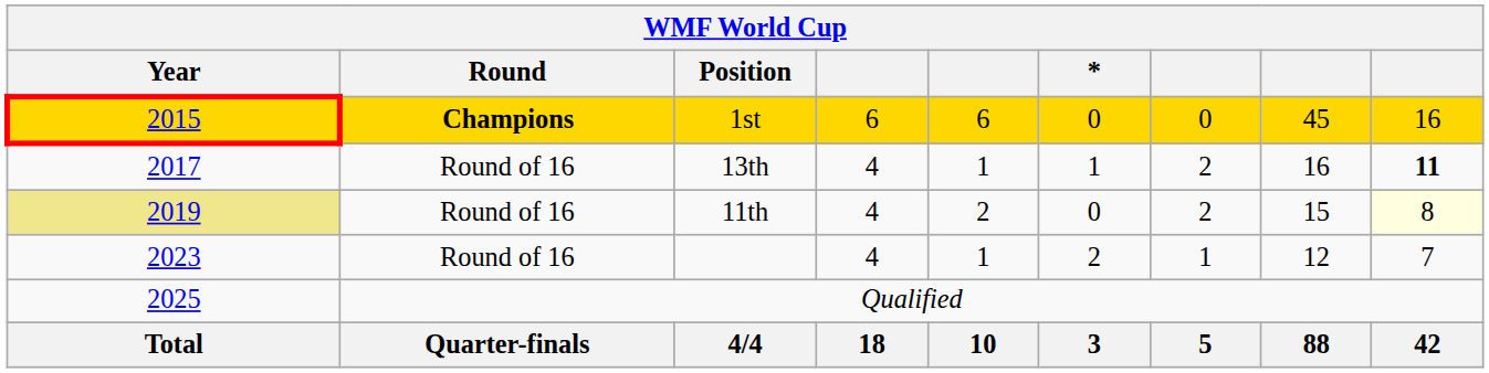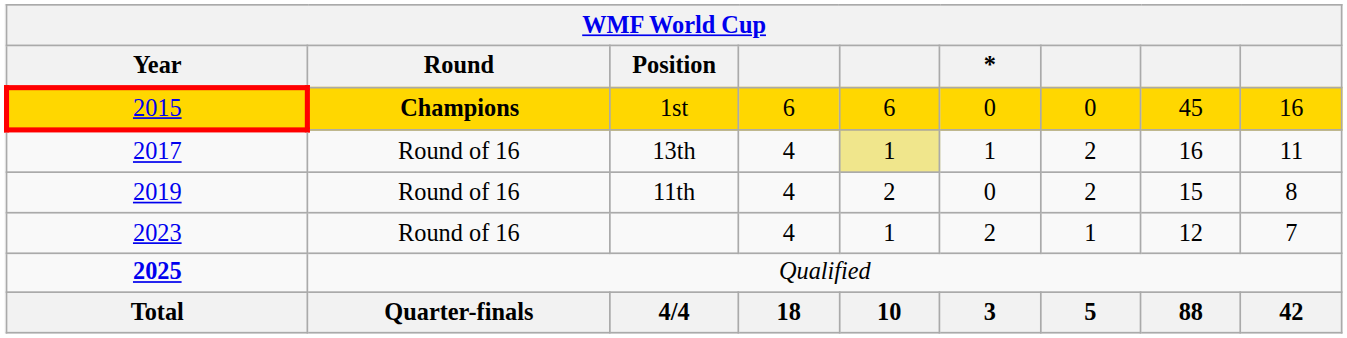13th | column 5: no background -> khaki background
13th | column 9: bold -> normal
11th | Year: khaki background -> no background
11th | column 9: lightyellow background -> no background
Qualified | Year: normal -> bold
